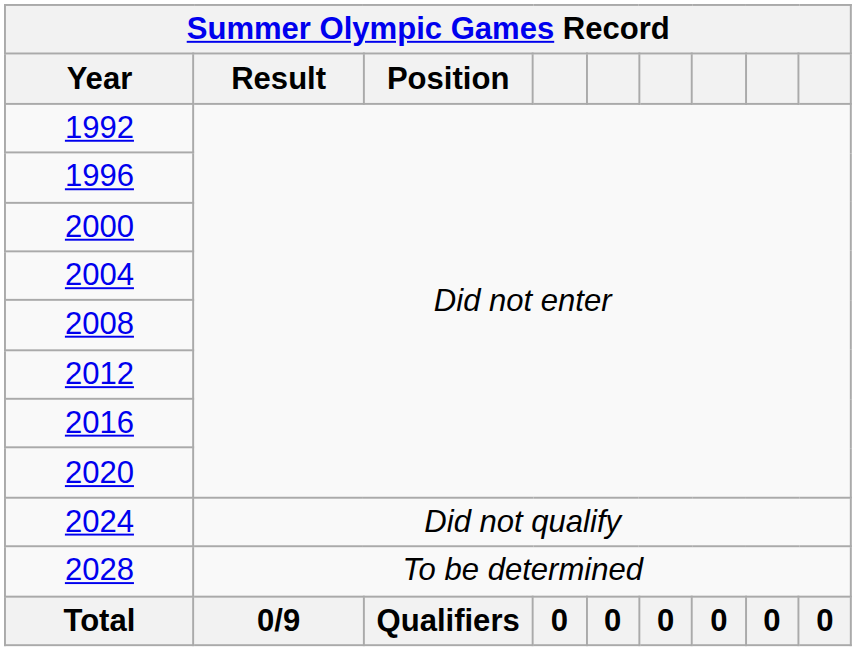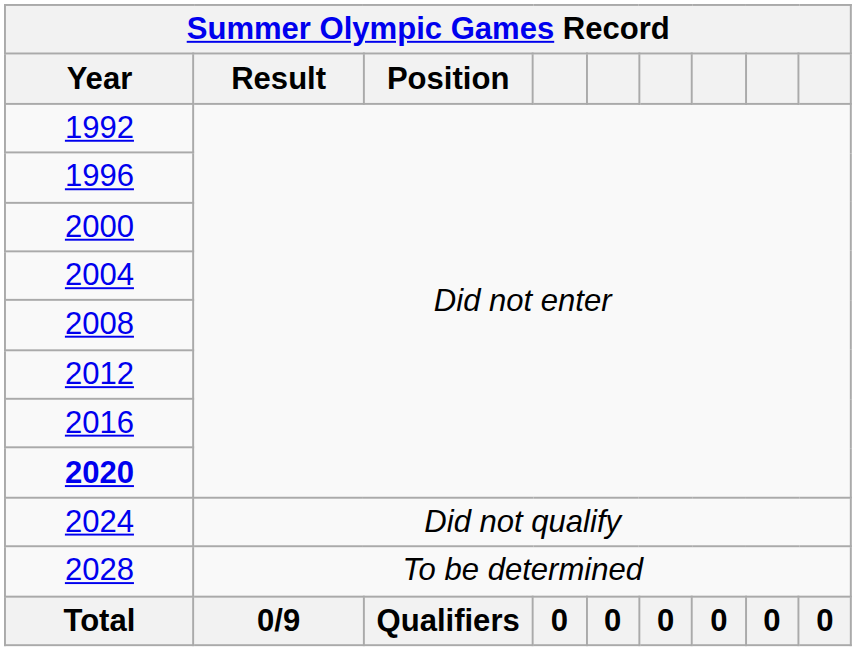2020 | Year: normal -> bold
